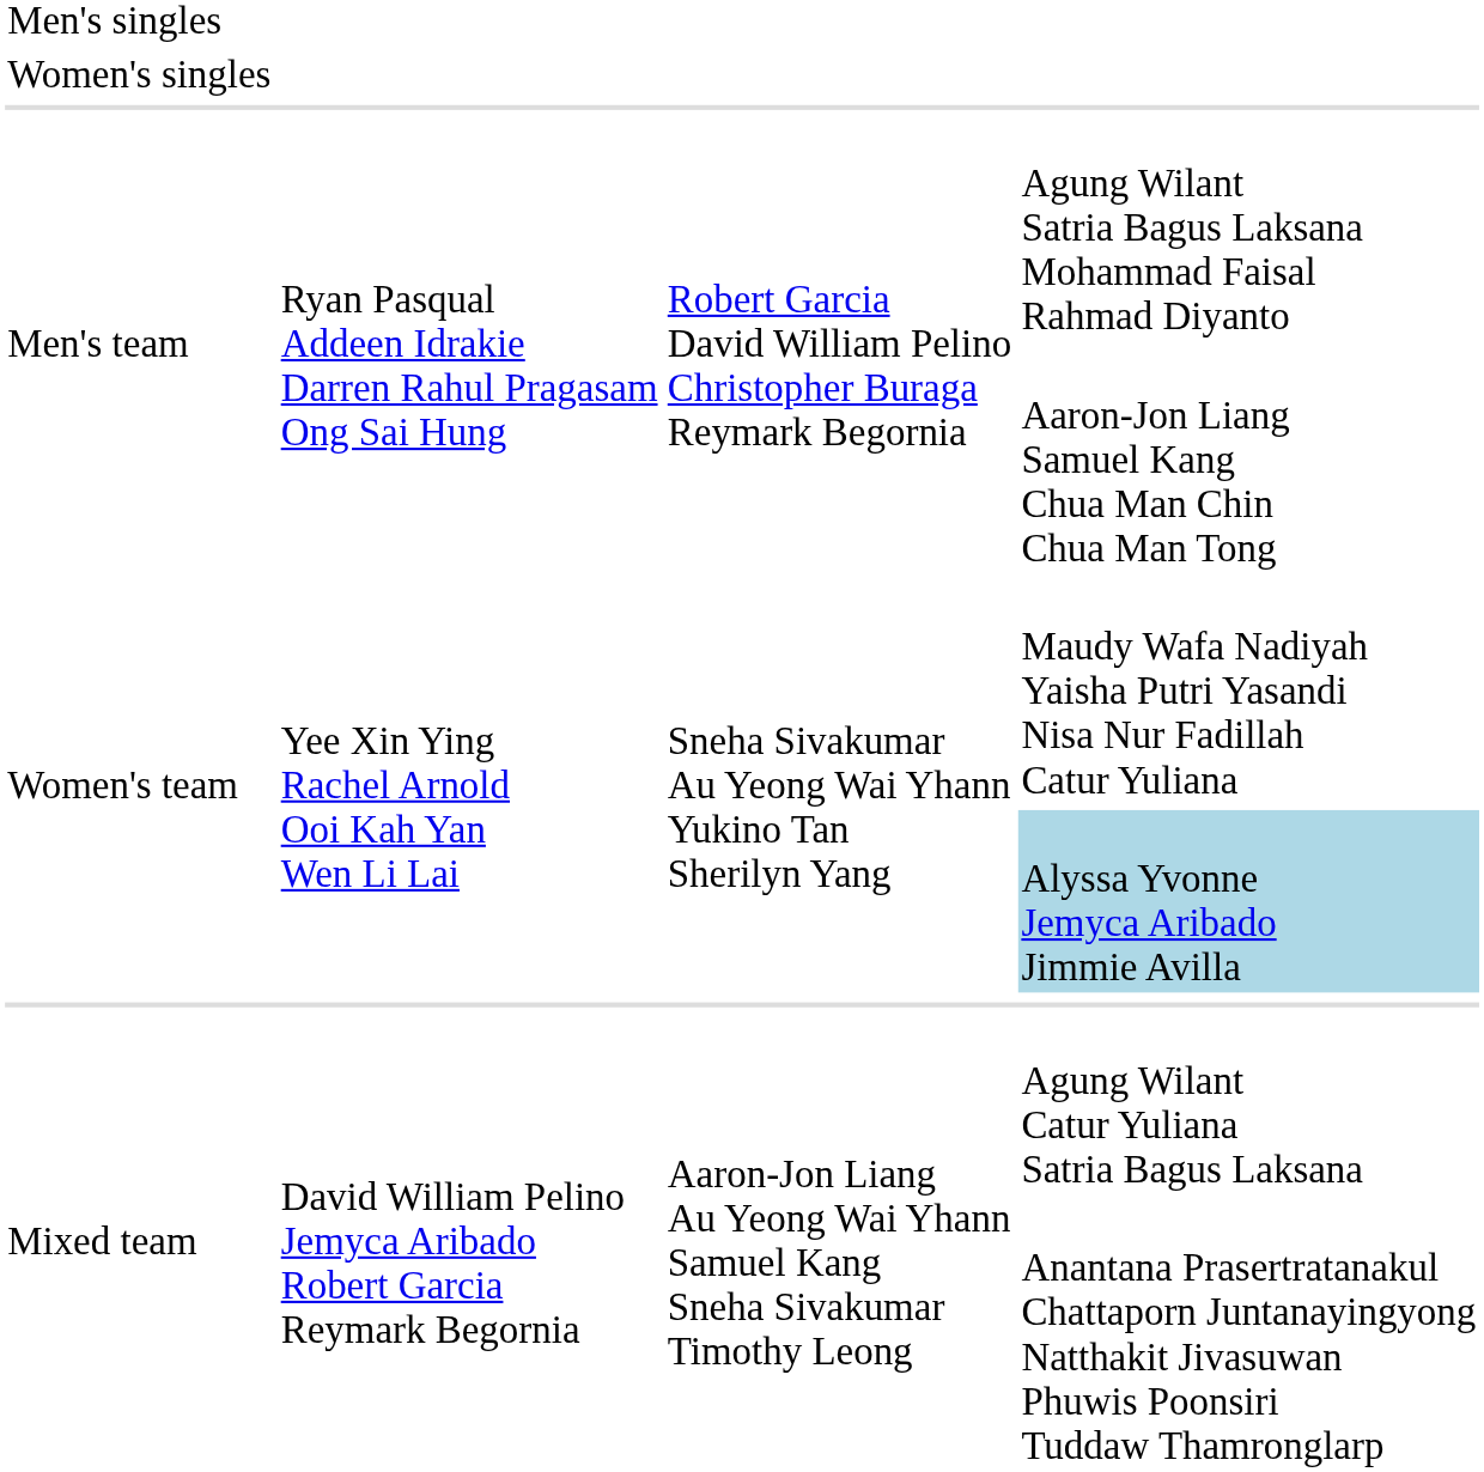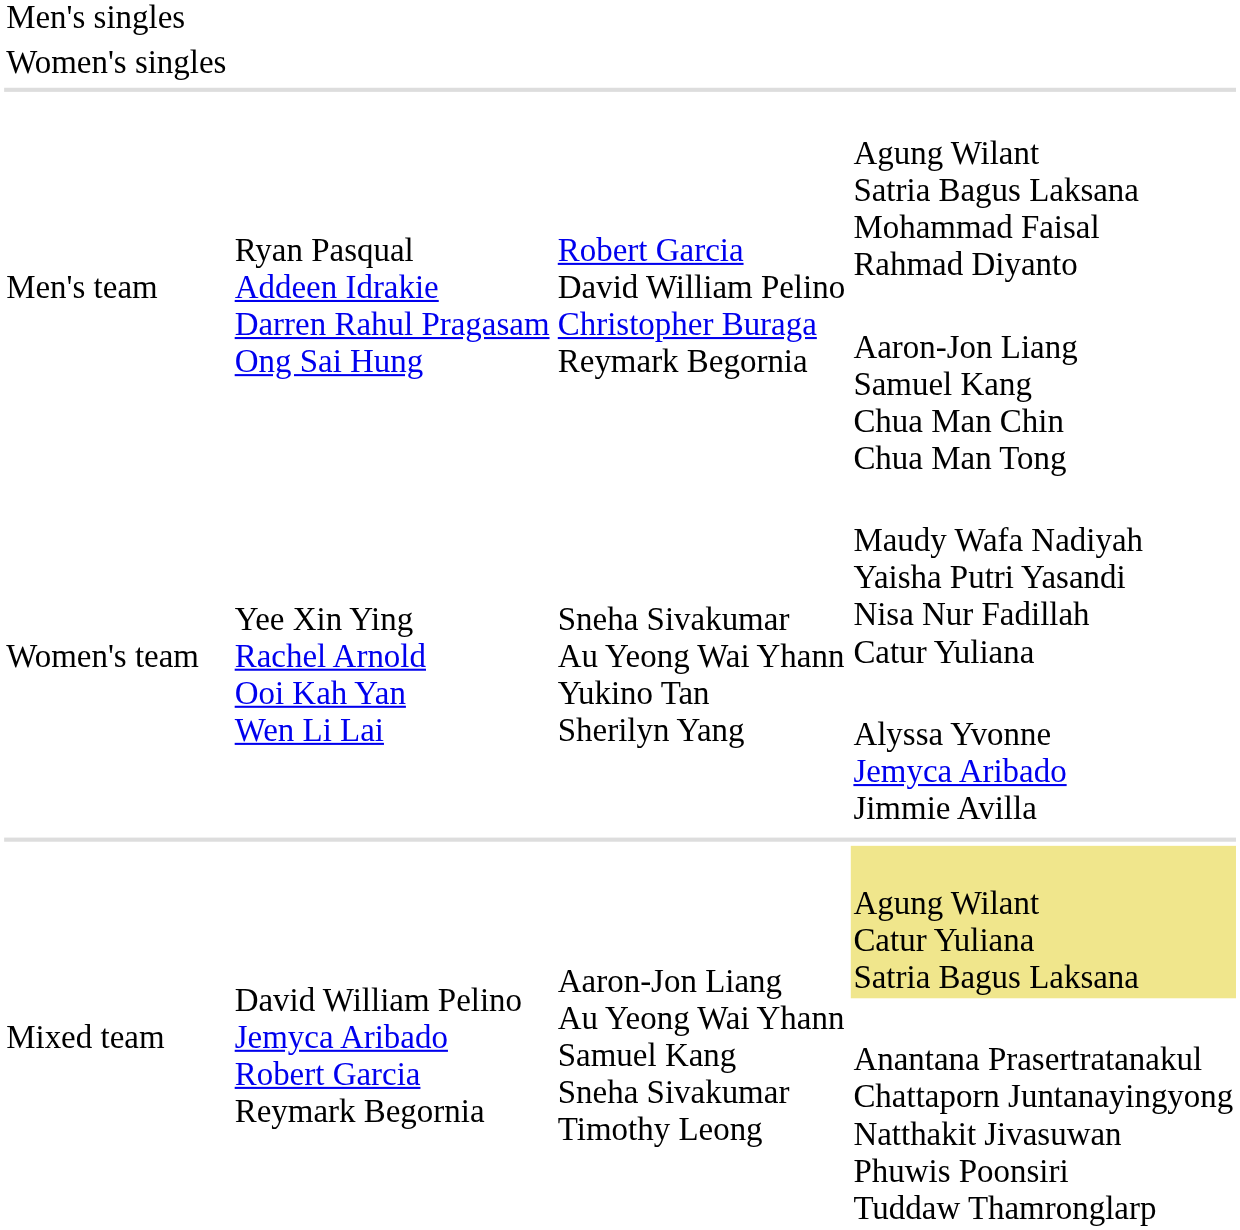Alyssa Yvonne Jemyca Aribado Jimmie Avilla | column 4: lightblue background -> no background
Agung Wilant Catur Yuliana Satria Bagus Laksana | column 4: no background -> khaki background
